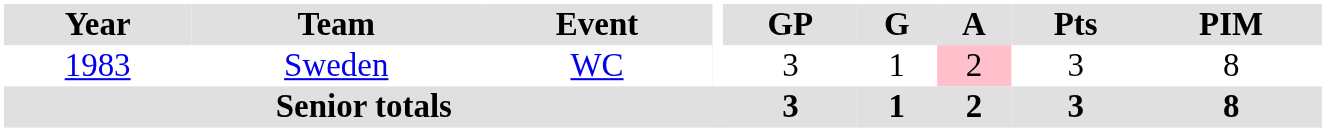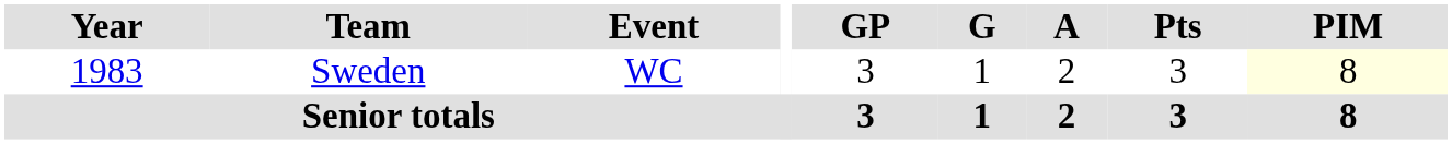Sweden | A: pink background -> no background
Sweden | PIM: no background -> lightyellow background
